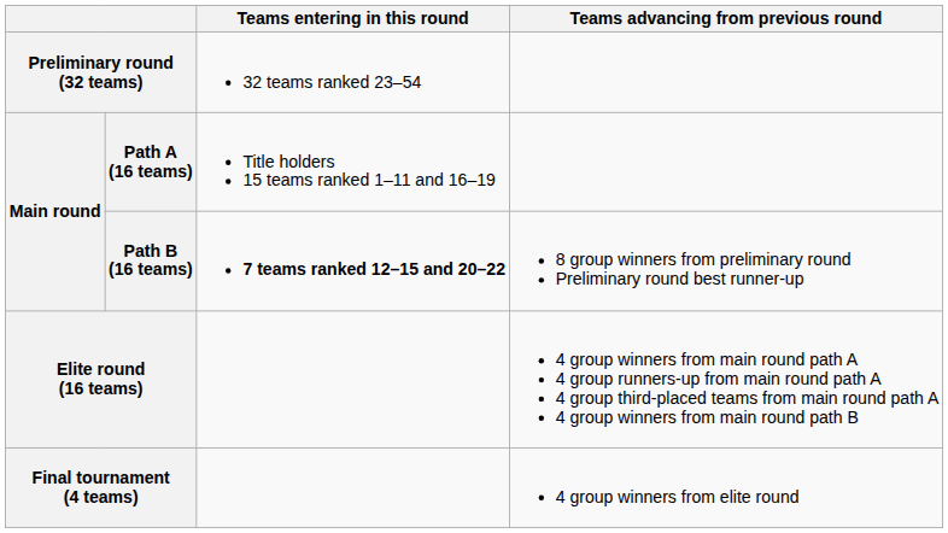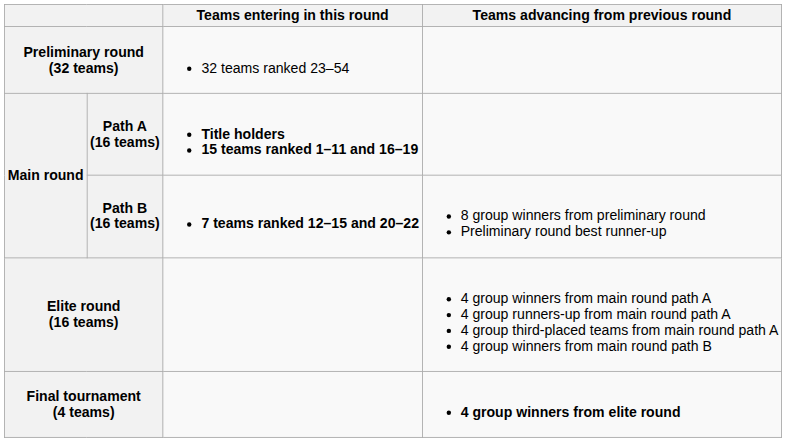Path A (16 teams) | Teams entering in this round: normal -> bold
Final tournament (4 teams) | Teams advancing from previous round: normal -> bold
